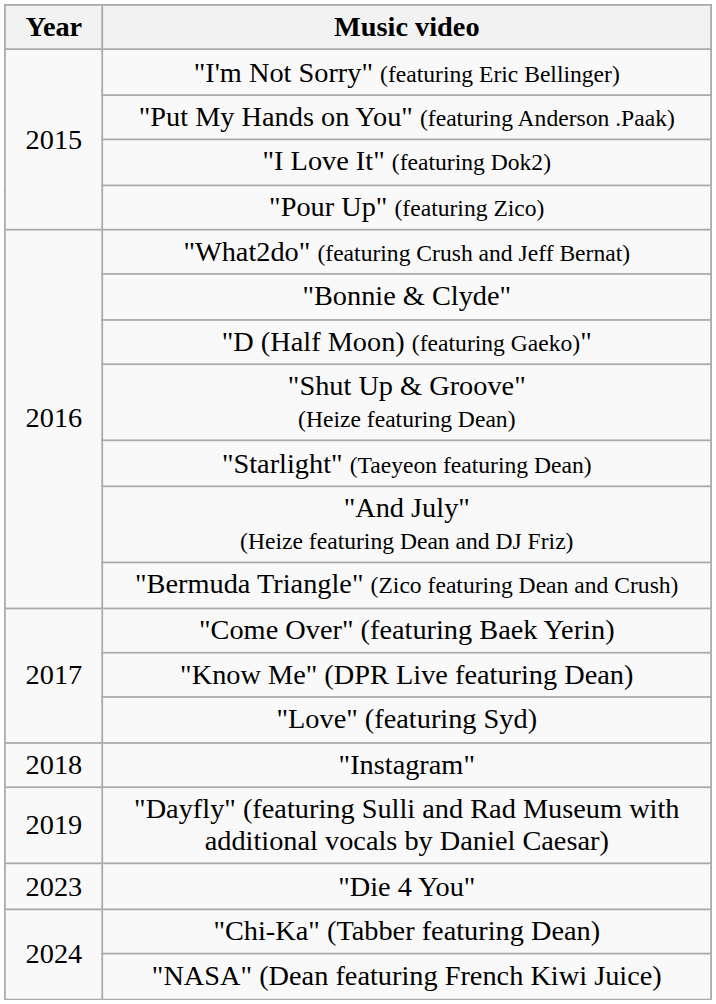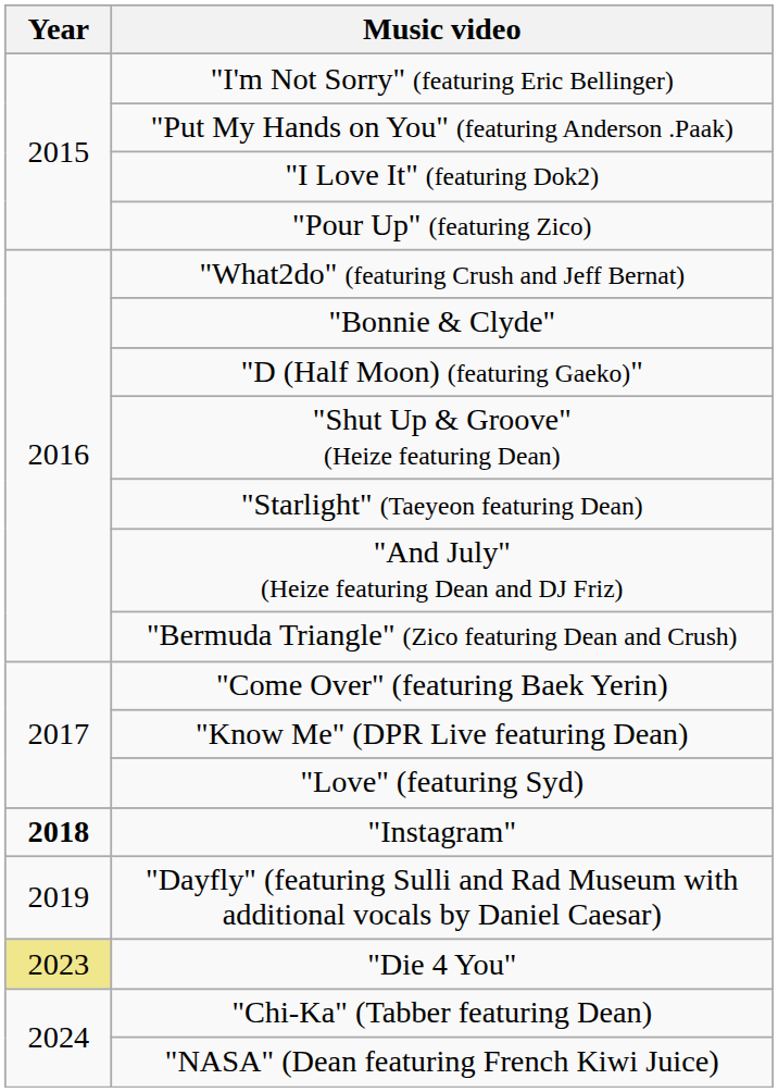"Instagram" | Year: normal -> bold
"Die 4 You" | Year: no background -> khaki background
